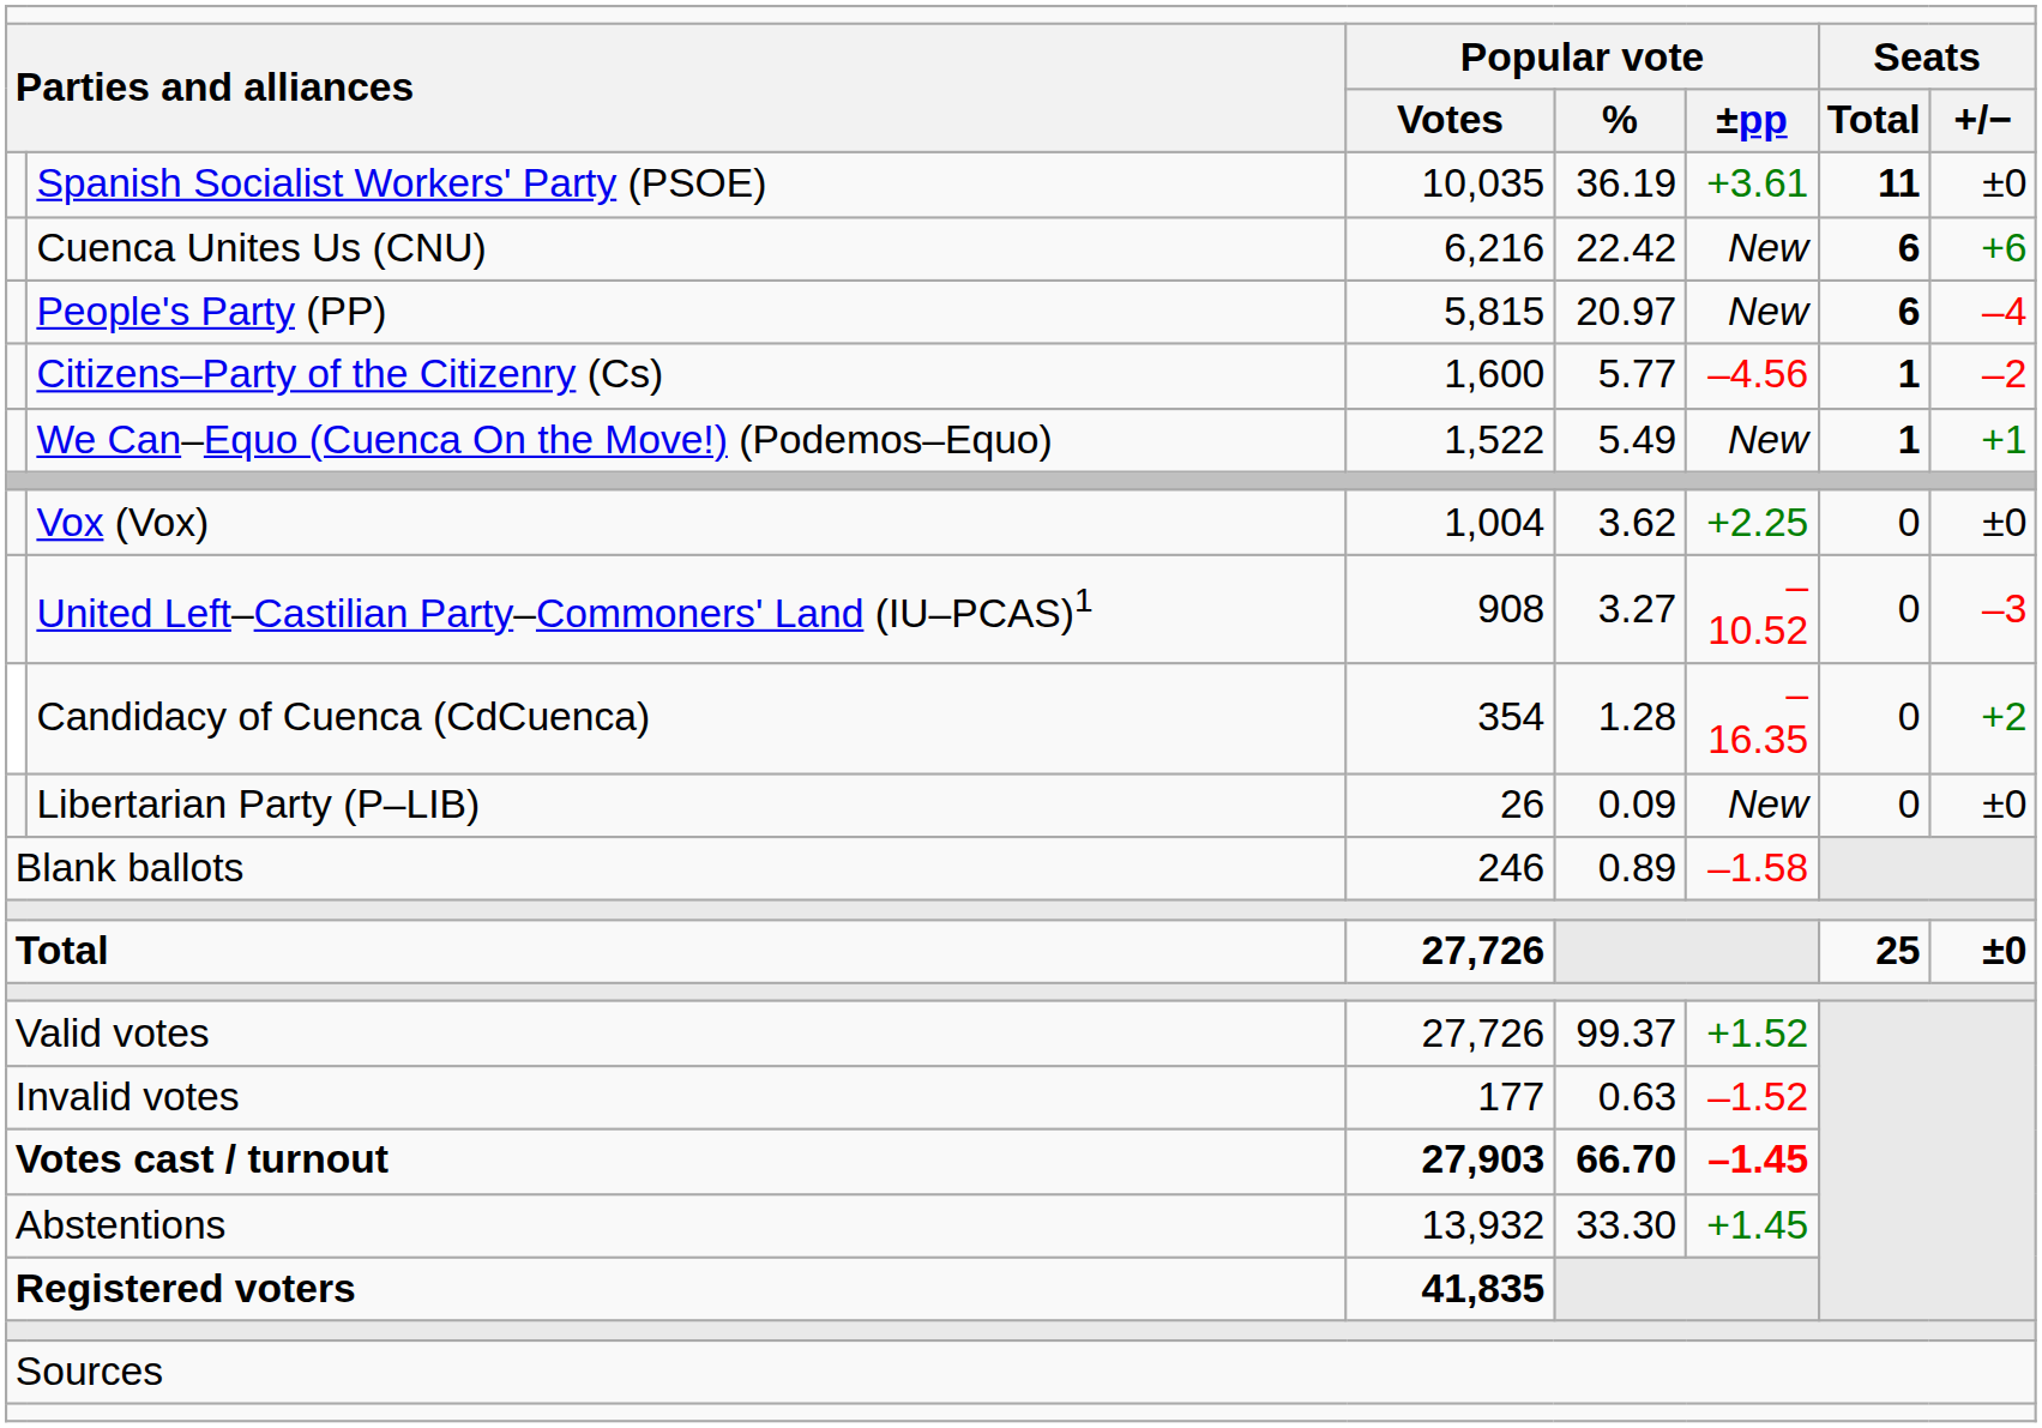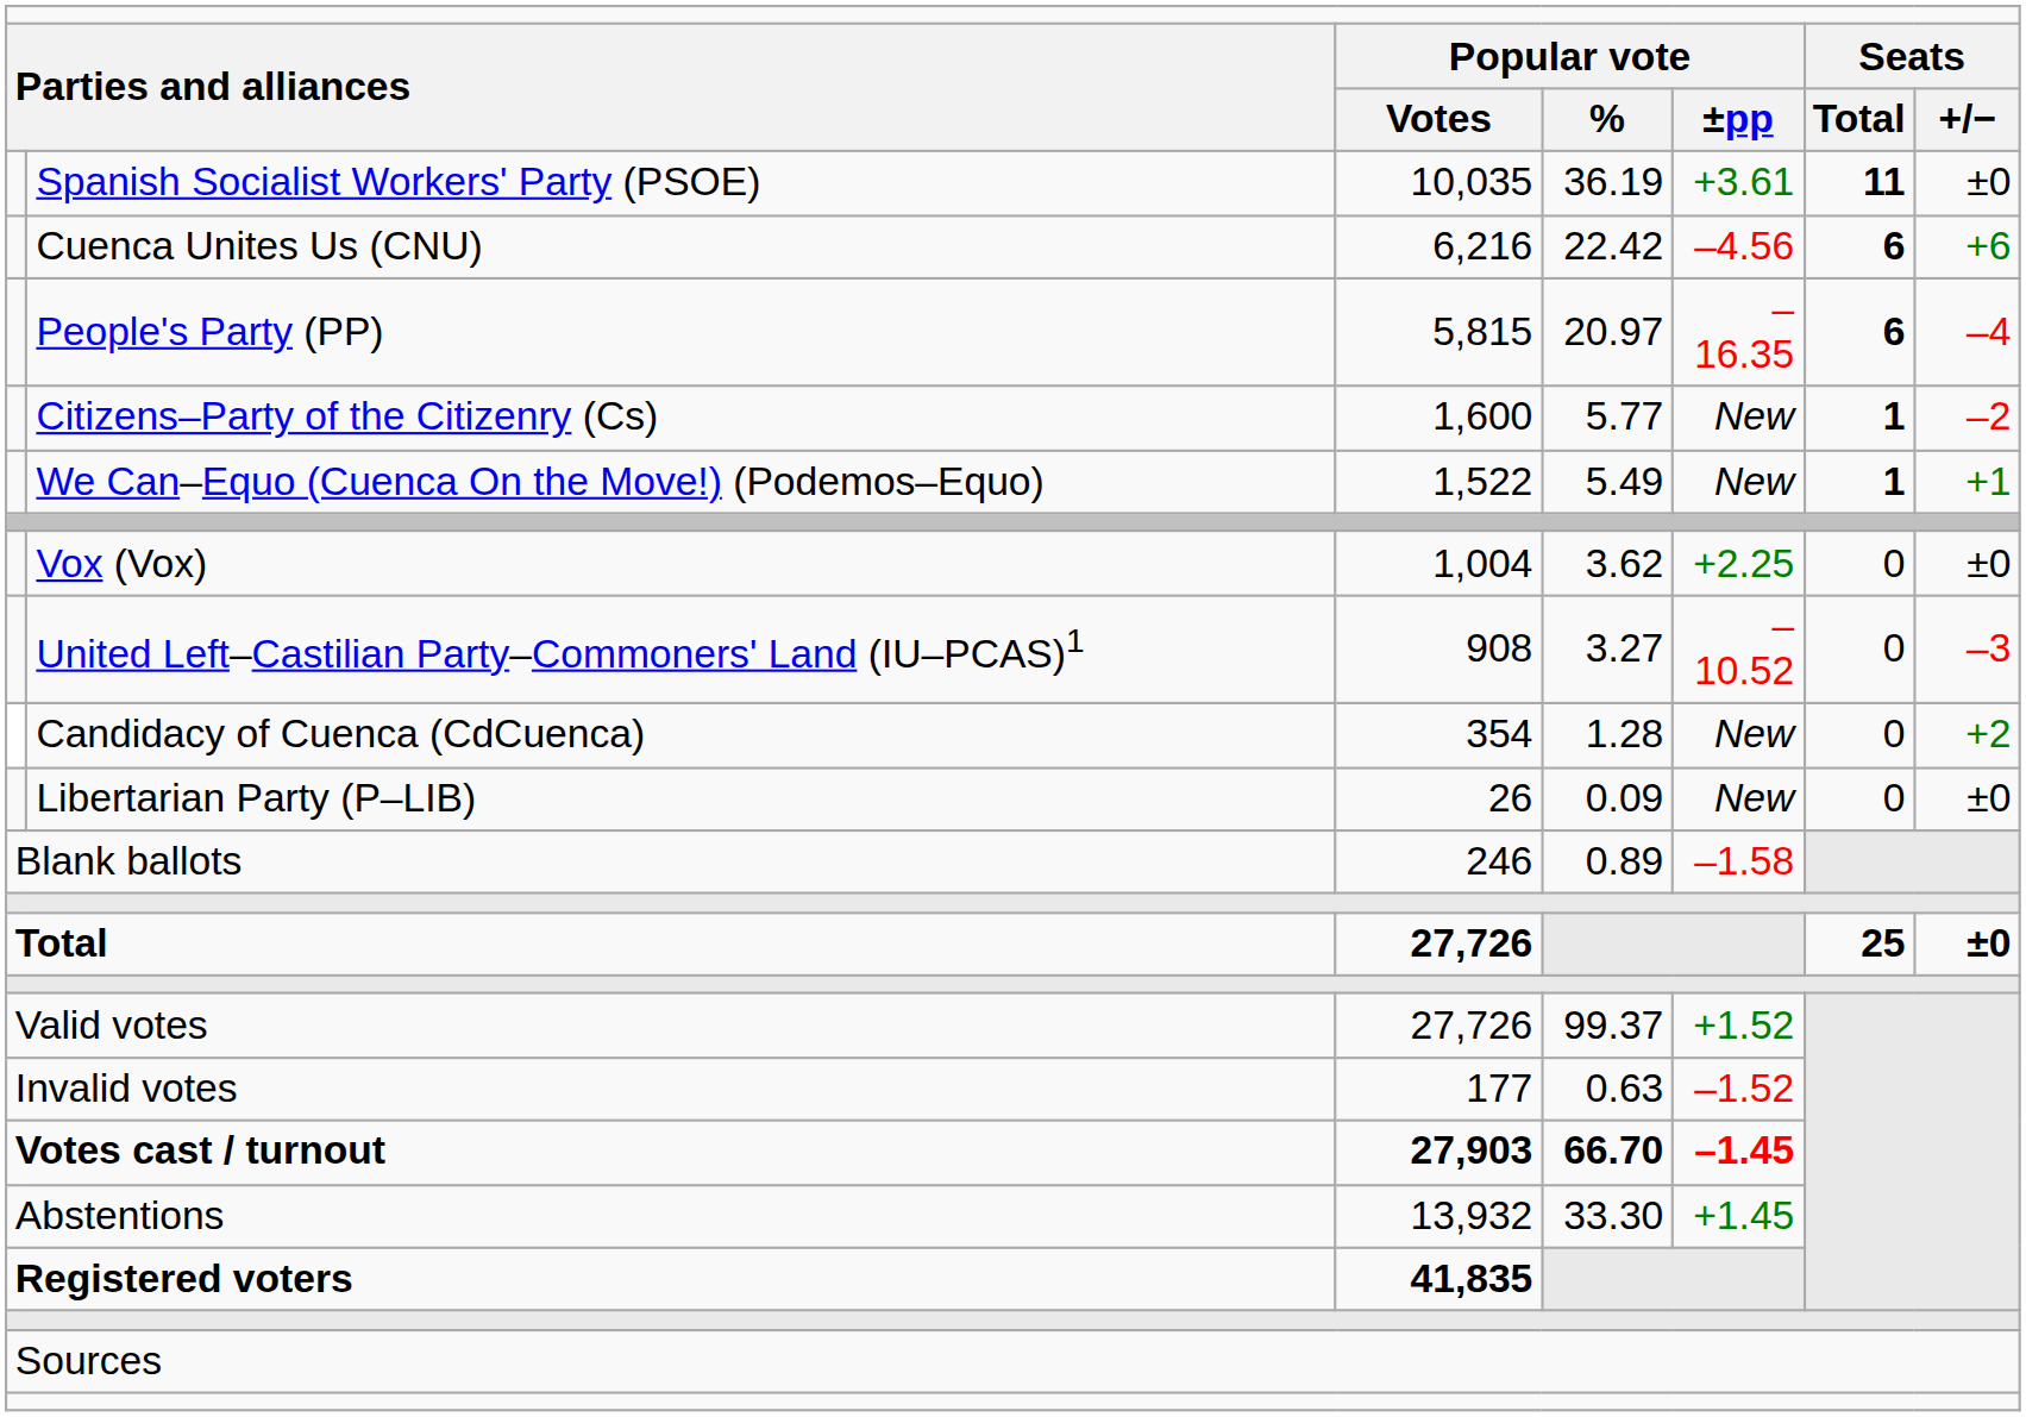Cuenca Unites Us (CNU) | column 5: New -> –4.56
People's Party (PP) | column 5: New -> –16.35
Citizens–Party of the Citizenry (Cs) | column 5: –4.56 -> New
Candidacy of Cuenca (CdCuenca) | column 5: –16.35 -> New
